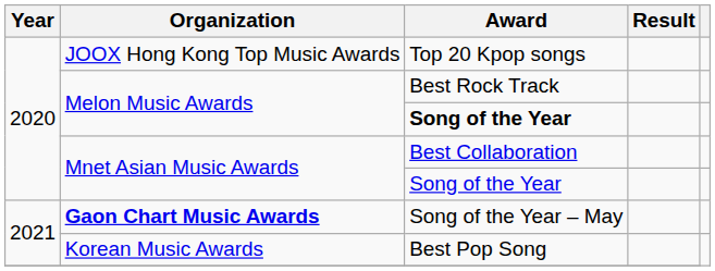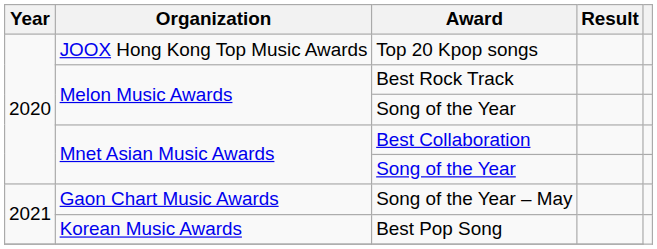Melon Music Awards / Song of the Year | Award: bold -> normal
Song of the Year – May | Organization: bold -> normal
